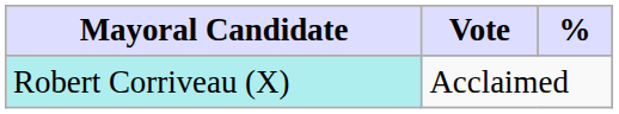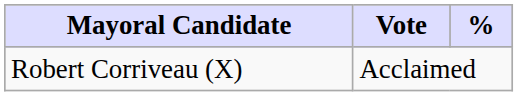Robert Corriveau (X) | Mayoral Candidate: paleturquoise background -> no background
